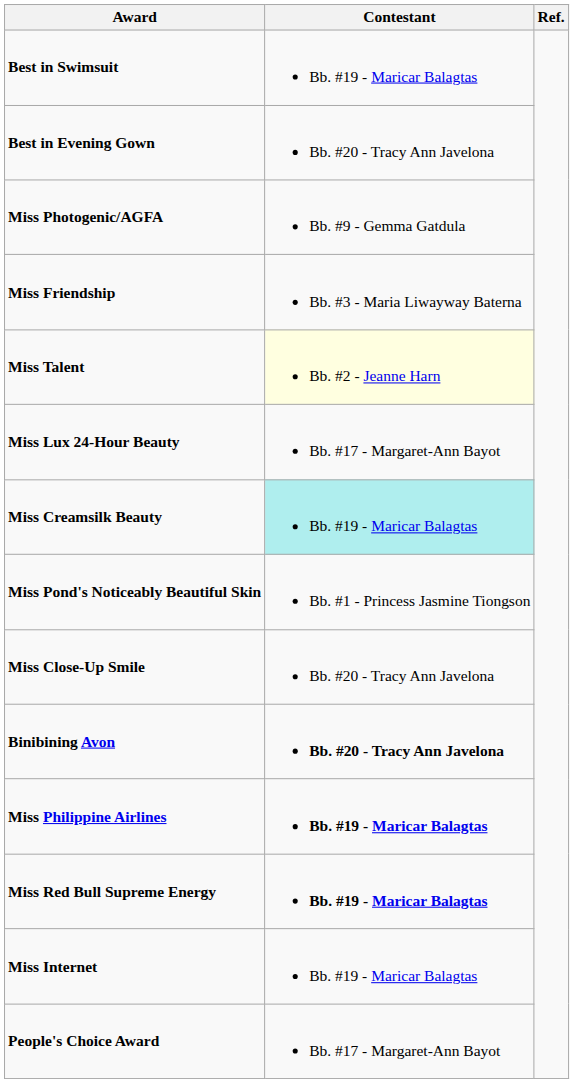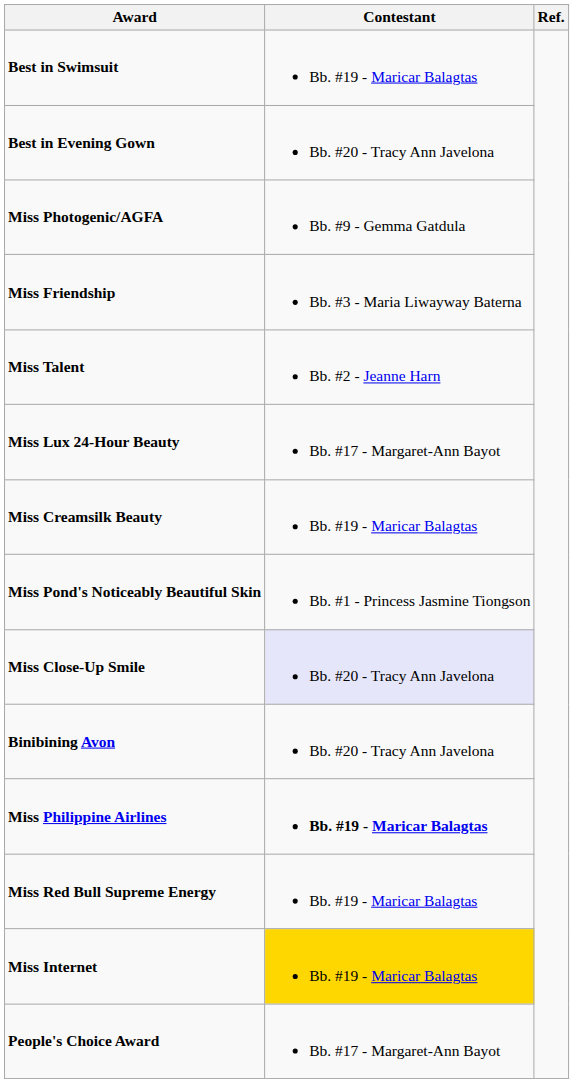Miss Talent | Contestant: lightyellow background -> no background
Miss Creamsilk Beauty | Contestant: paleturquoise background -> no background
Miss Close-Up Smile | Contestant: no background -> lavender background
Binibining Avon | Contestant: bold -> normal
Miss Red Bull Supreme Energy | Contestant: bold -> normal
Miss Internet | Contestant: no background -> gold background
